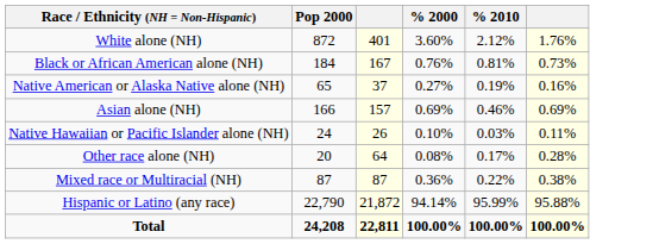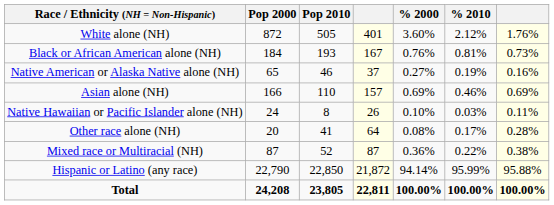+ column: Pop 2010 | 505 | 193 | 46 | 110 | 8 | 41 | 52 | 22,850 | 23,805
